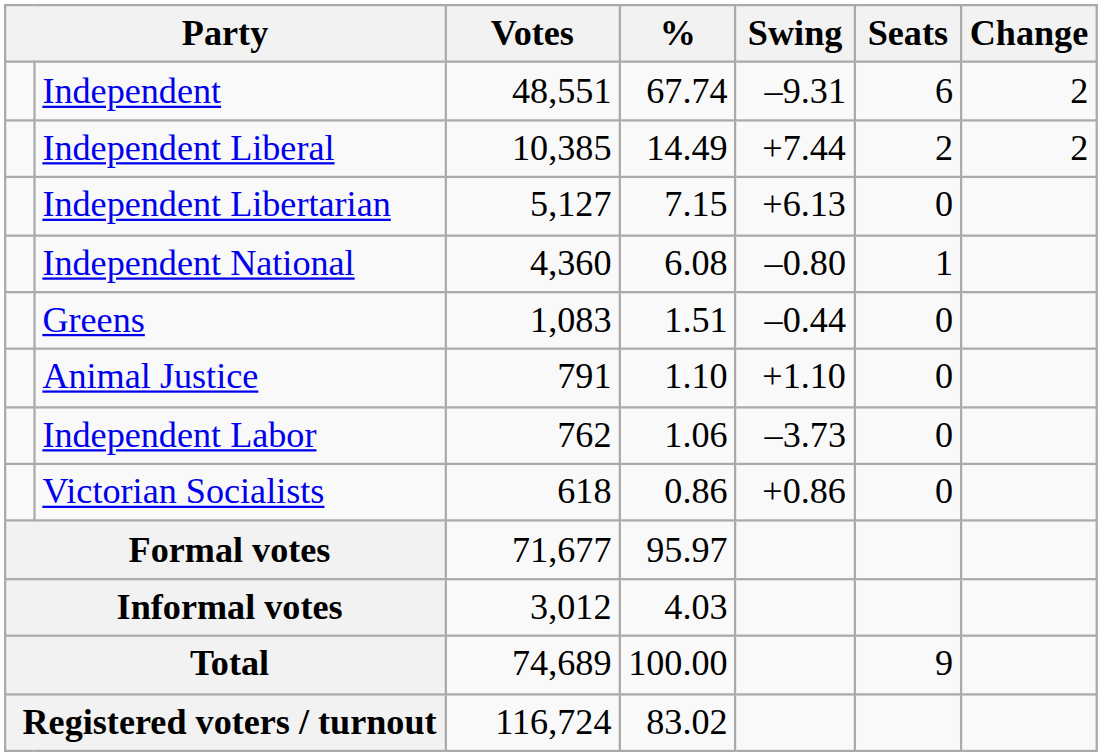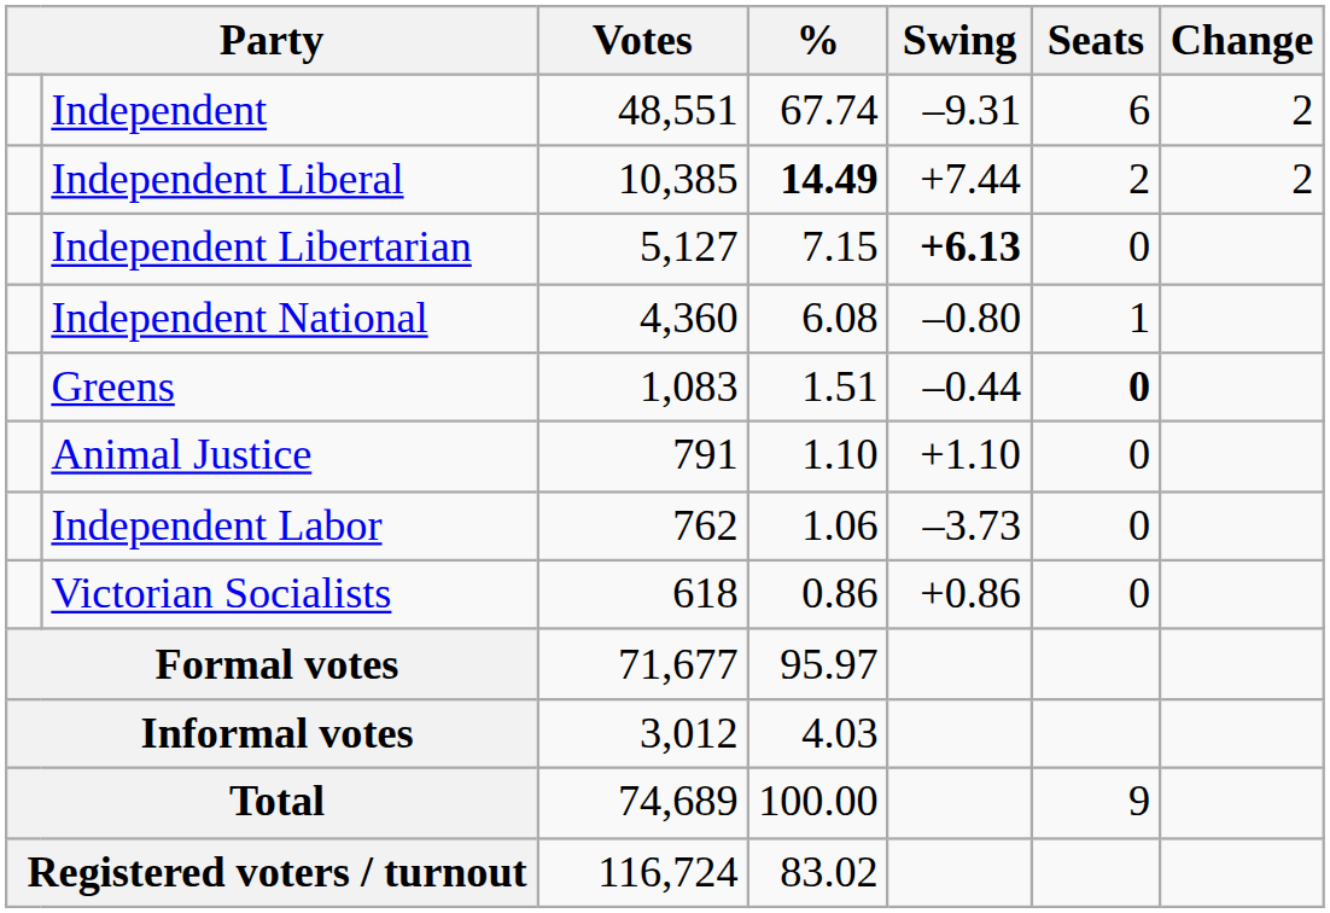Independent Liberal | %: normal -> bold
Independent Libertarian | Swing: normal -> bold
Greens | Seats: normal -> bold
